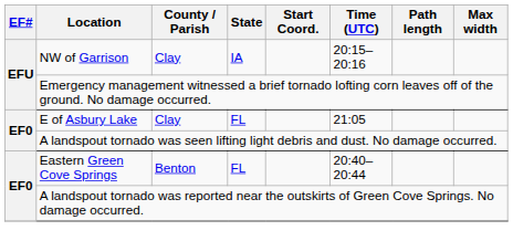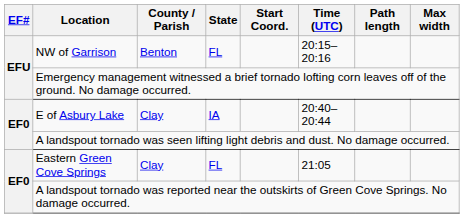NW of Garrison | County / Parish: Clay -> Benton
NW of Garrison | State: IA -> FL
E of Asbury Lake | State: FL -> IA
E of Asbury Lake | Time (UTC): 21:05 -> 20:40–20:44
Eastern Green Cove Springs | County / Parish: Benton -> Clay
Eastern Green Cove Springs | Time (UTC): 20:40–20:44 -> 21:05
